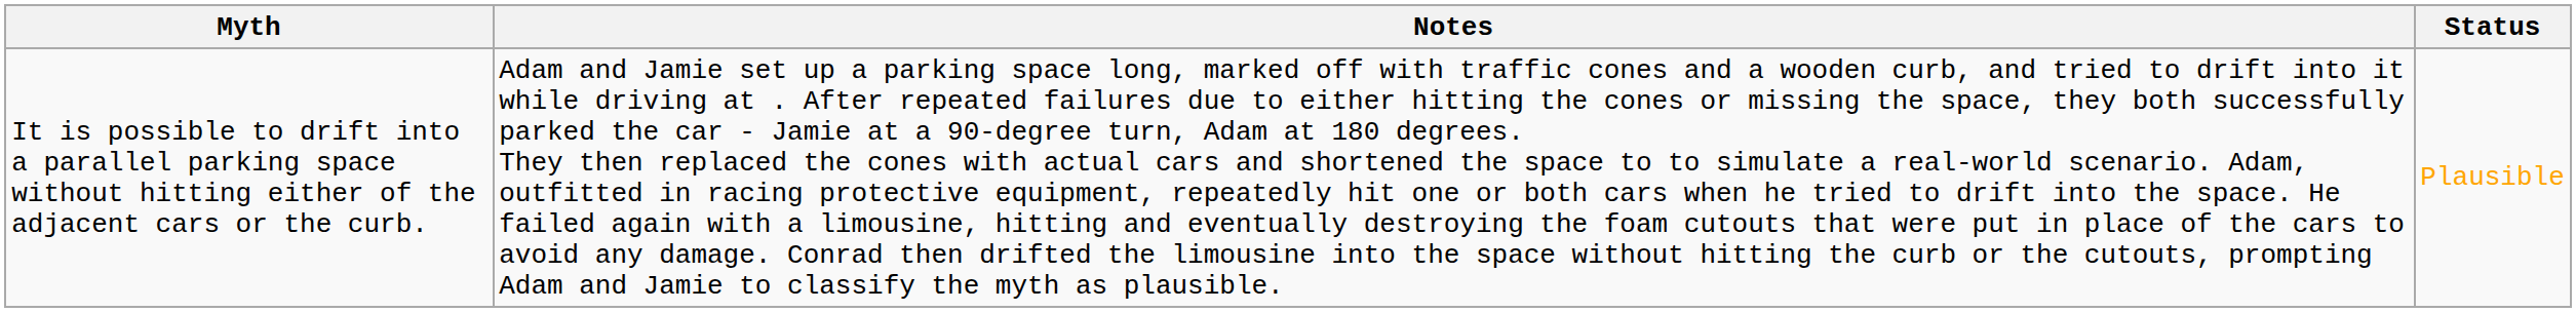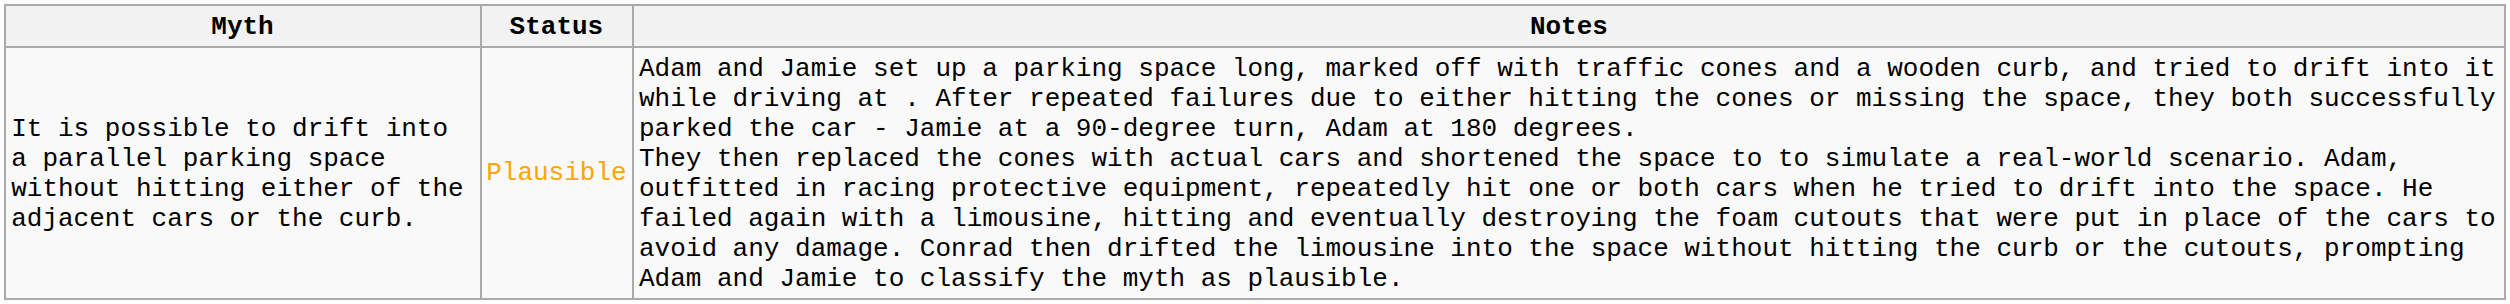columns swapped: Status <-> Notes
